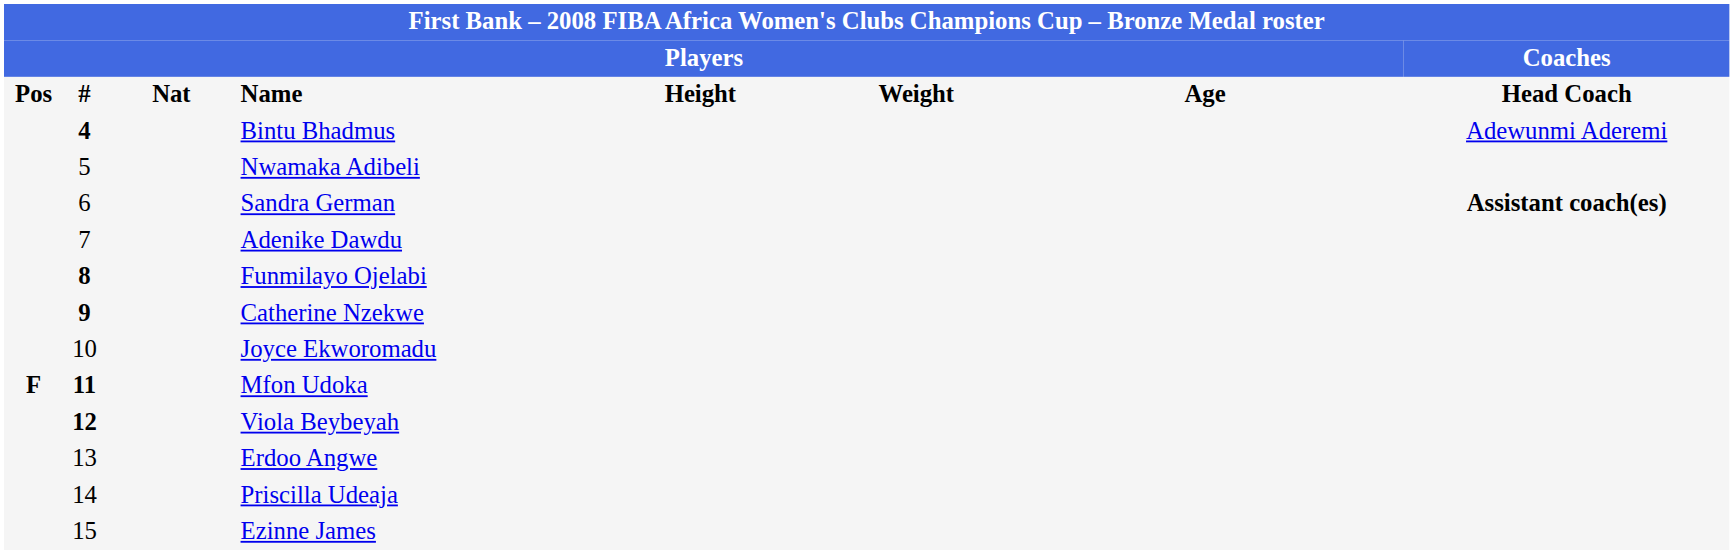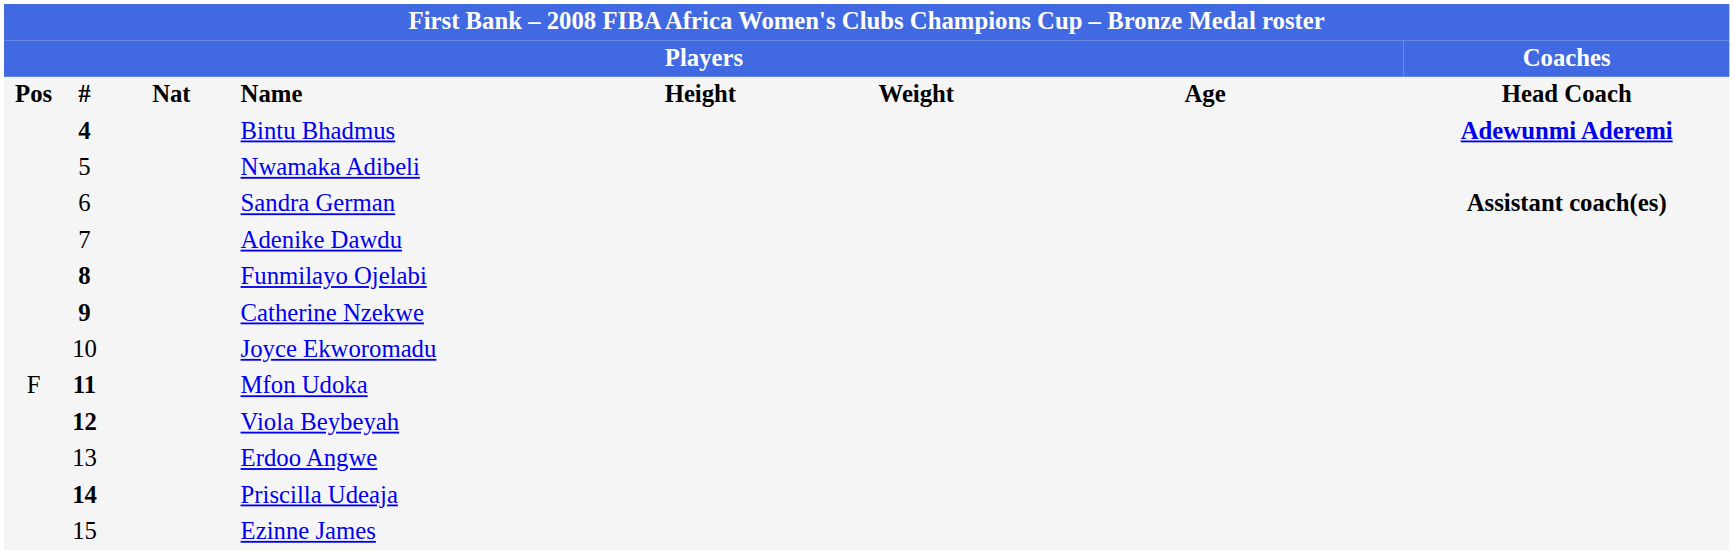Bintu Bhadmus | column 8: normal -> bold
Mfon Udoka | column 1: bold -> normal
Priscilla Udeaja | column 2: normal -> bold
